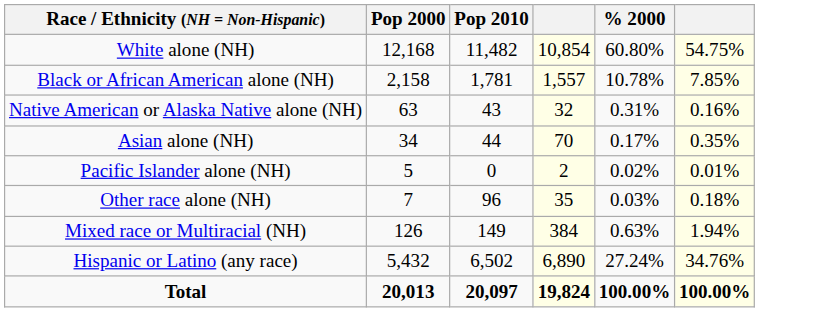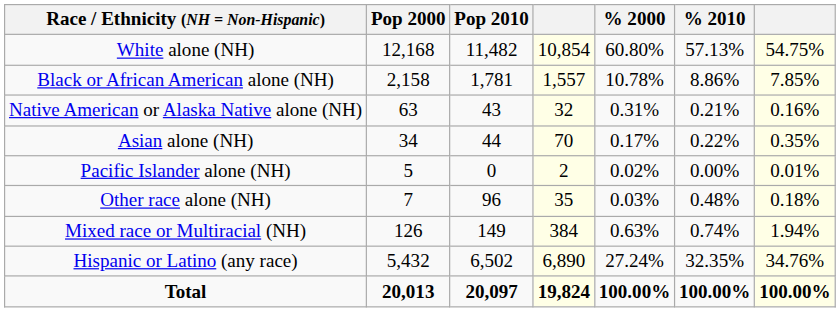+ column: % 2010 | 57.13% | 8.86% | 0.21% | 0.22% | 0.00% | 0.48% | 0.74% | 32.35% | 100.00%
